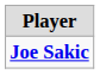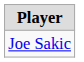row 2 | column 1: bold -> normal
